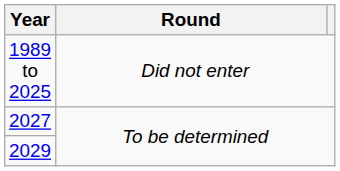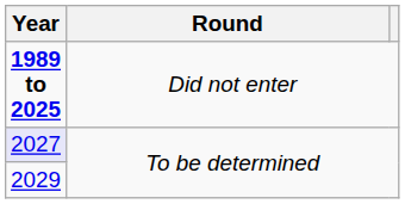1989 to 2025 | Year: normal -> bold
2027 | Year: no background -> lavender background
